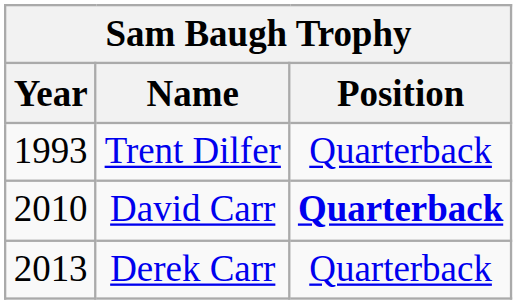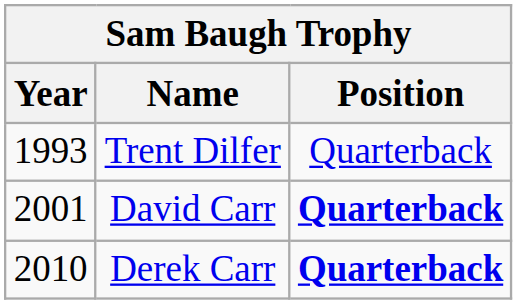David Carr | Year: 2010 -> 2001
Derek Carr | Year: 2013 -> 2010
Derek Carr | Position: normal -> bold
